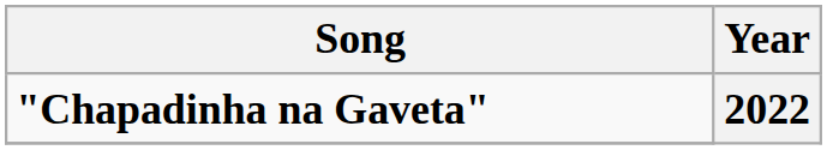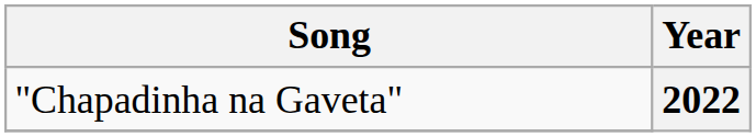row 2 | Song: bold -> normal
